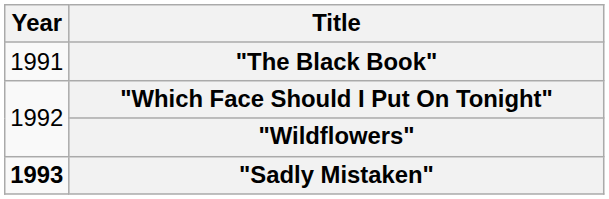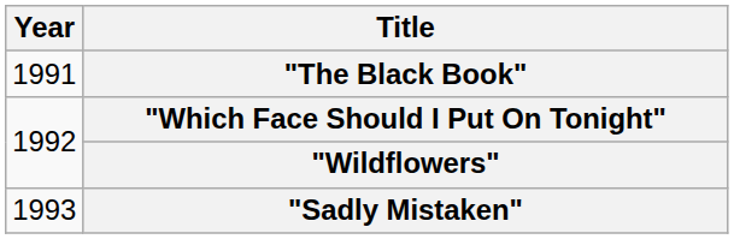"Sadly Mistaken" | Year: bold -> normal
